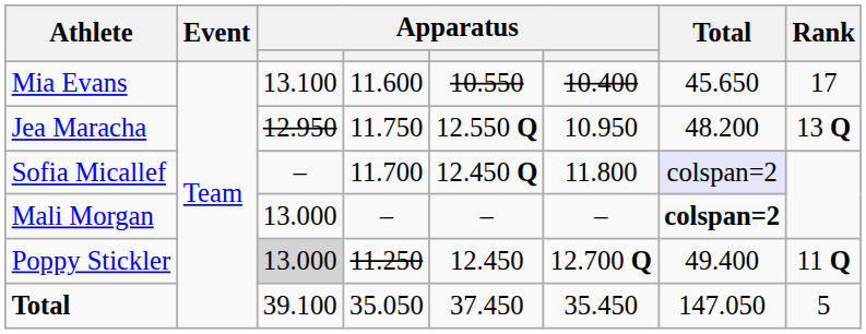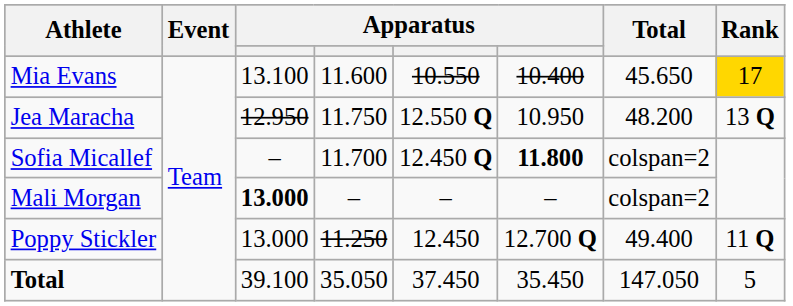Mia Evans | Rank: no background -> gold background
Sofia Micallef | column 6: normal -> bold
Sofia Micallef | Total: lavender background -> no background
Mali Morgan | column 3: normal -> bold
Mali Morgan | Total: bold -> normal
Poppy Stickler | column 3: lightgrey background -> no background
